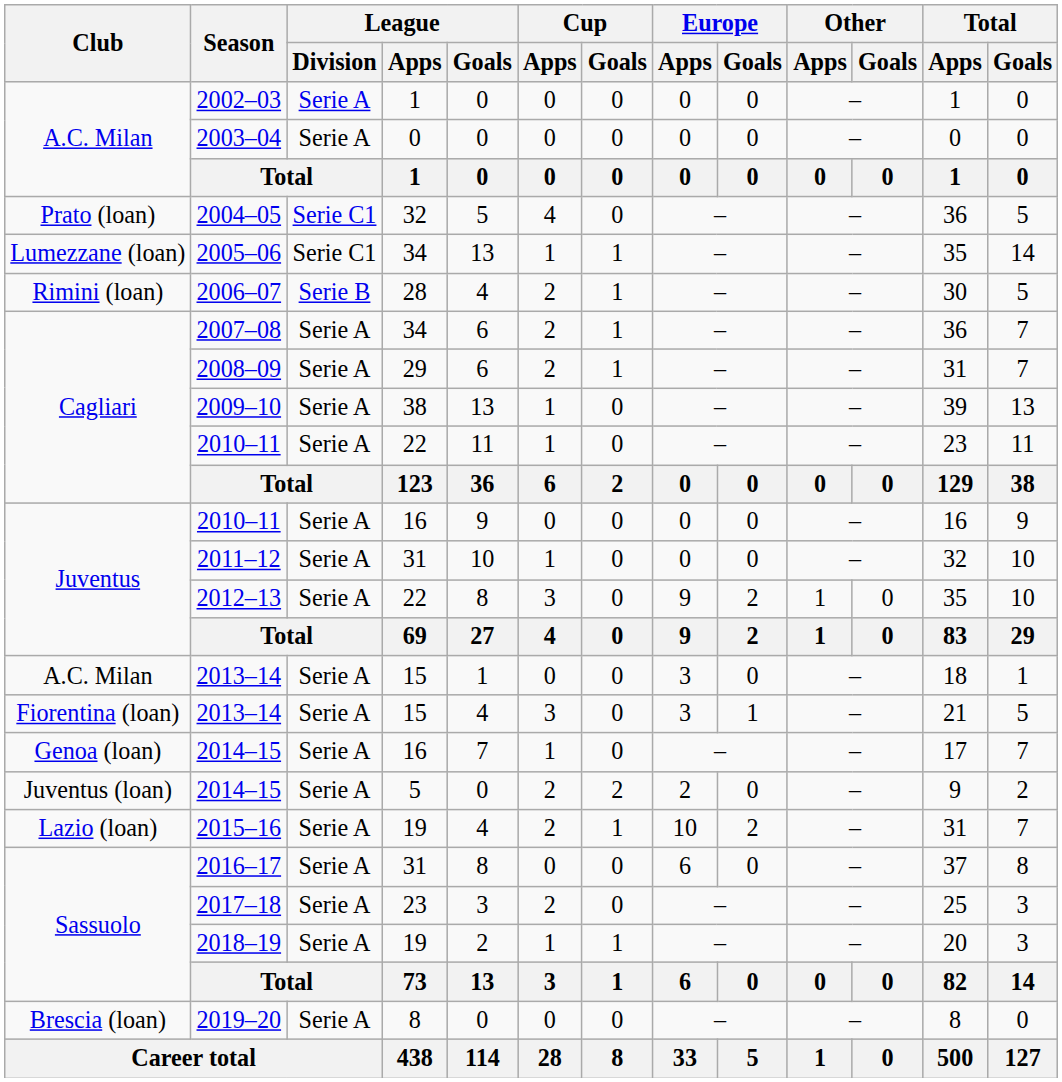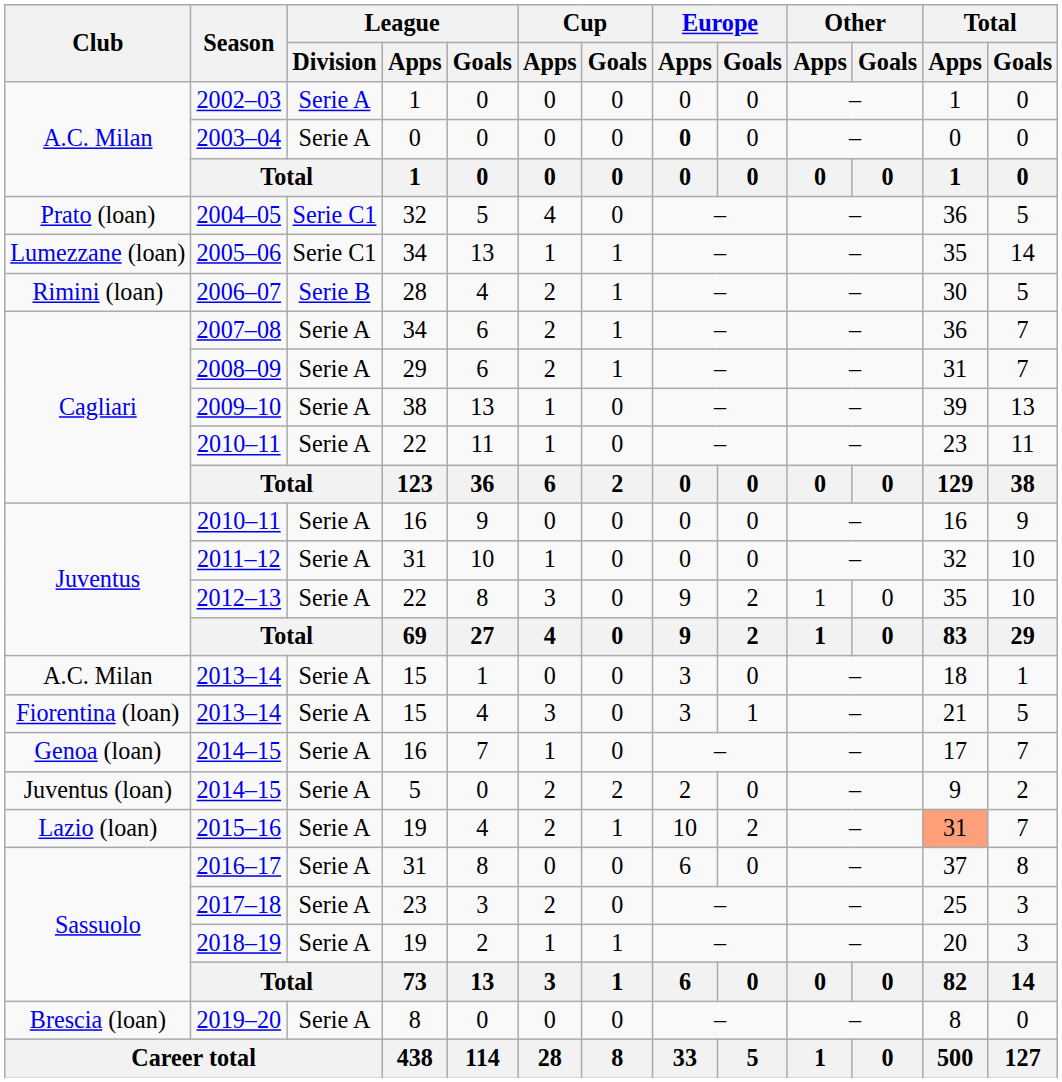2003–04 | Europe / Apps: normal -> bold
2015–16 | Total / Apps: no background -> lightsalmon background
